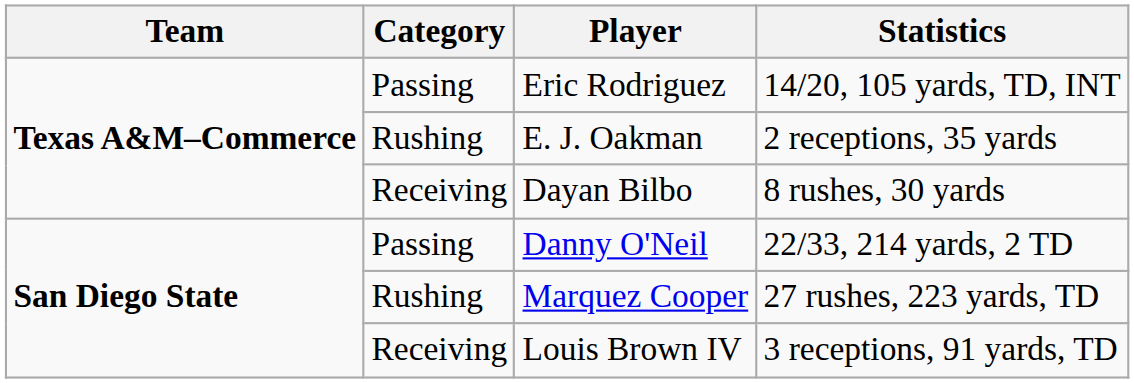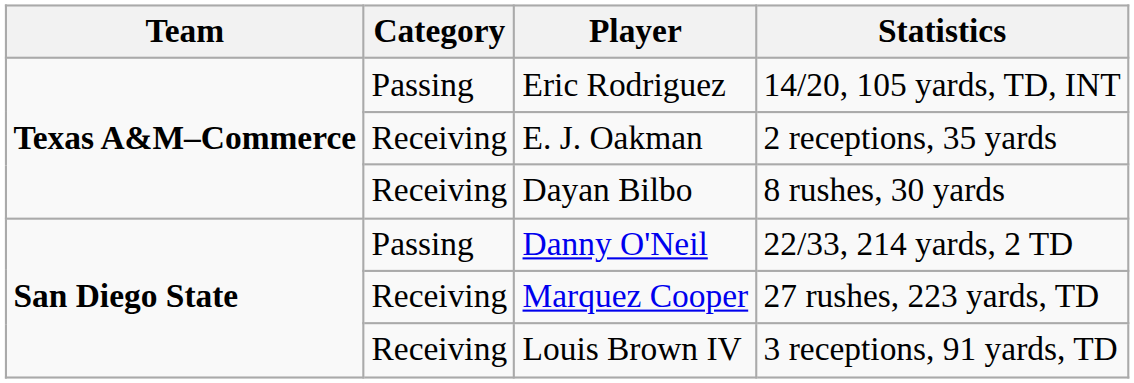E. J. Oakman | Category: Rushing -> Receiving
Marquez Cooper | Category: Rushing -> Receiving
